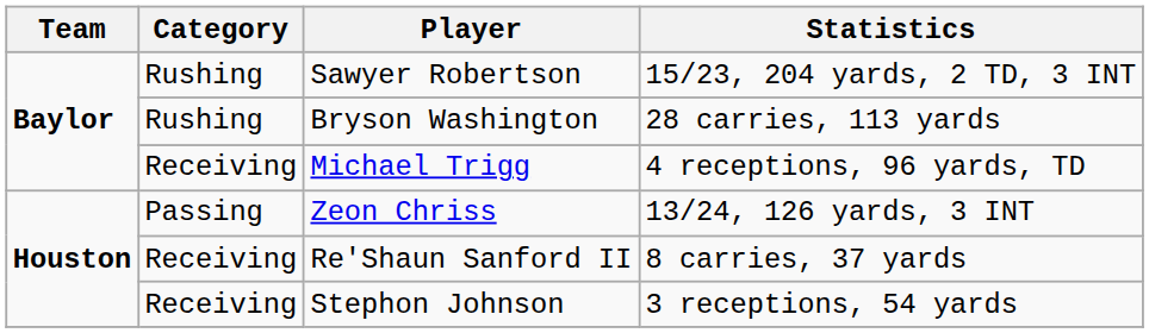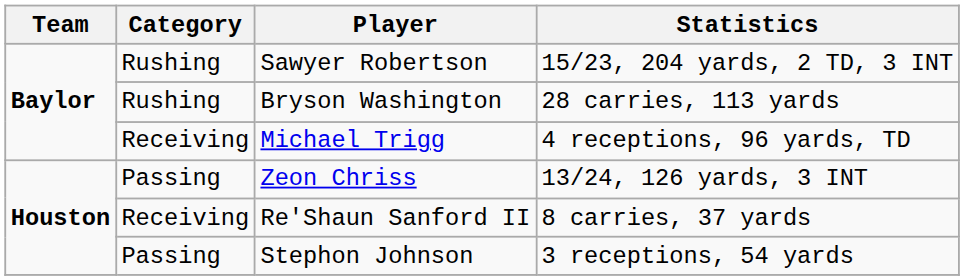Stephon Johnson | Category: Receiving -> Passing
